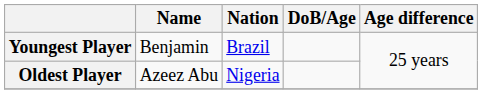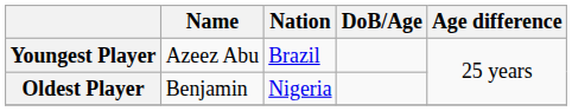Youngest Player | Name: Benjamin -> Azeez Abu
Oldest Player | Name: Azeez Abu -> Benjamin
